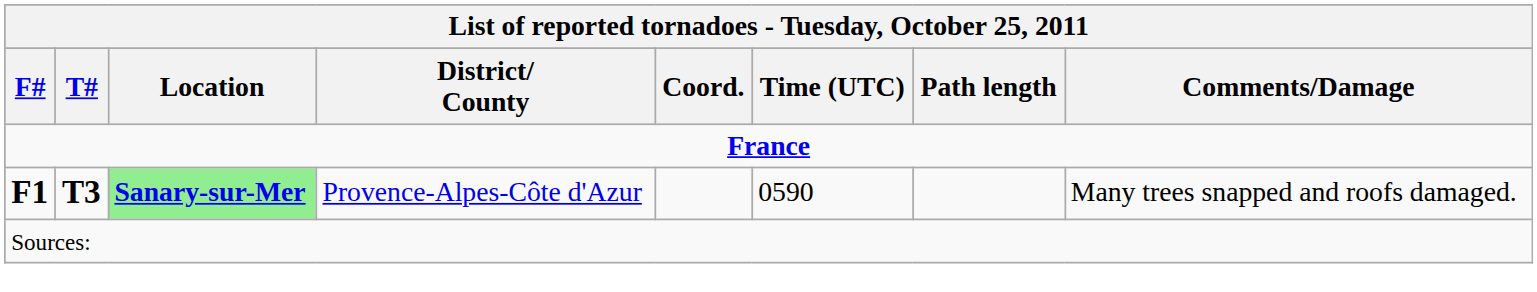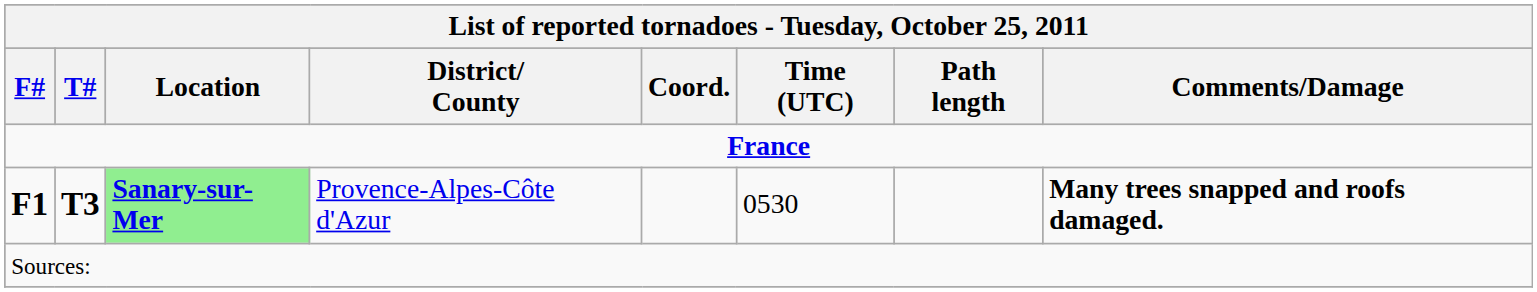F1 | Time (UTC): 0590 -> 0530
F1 | Comments/Damage: normal -> bold
